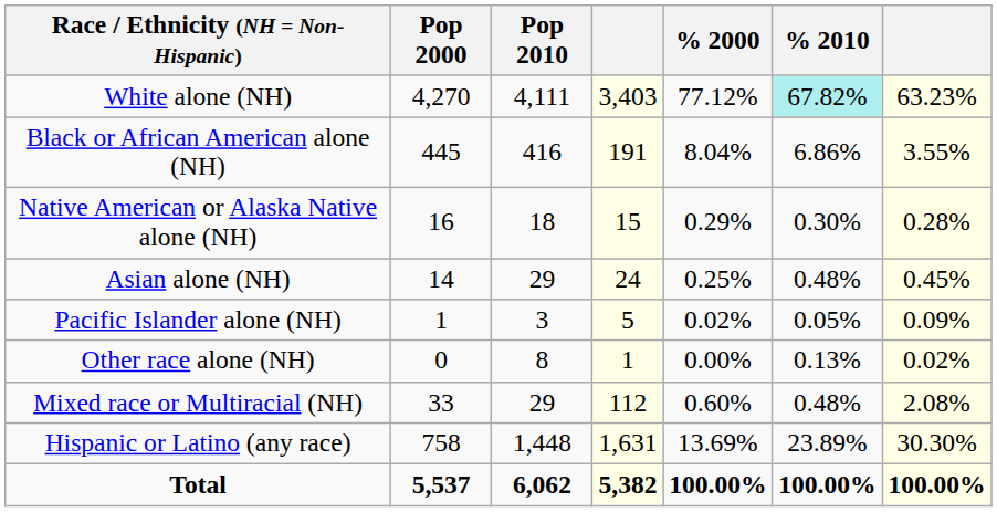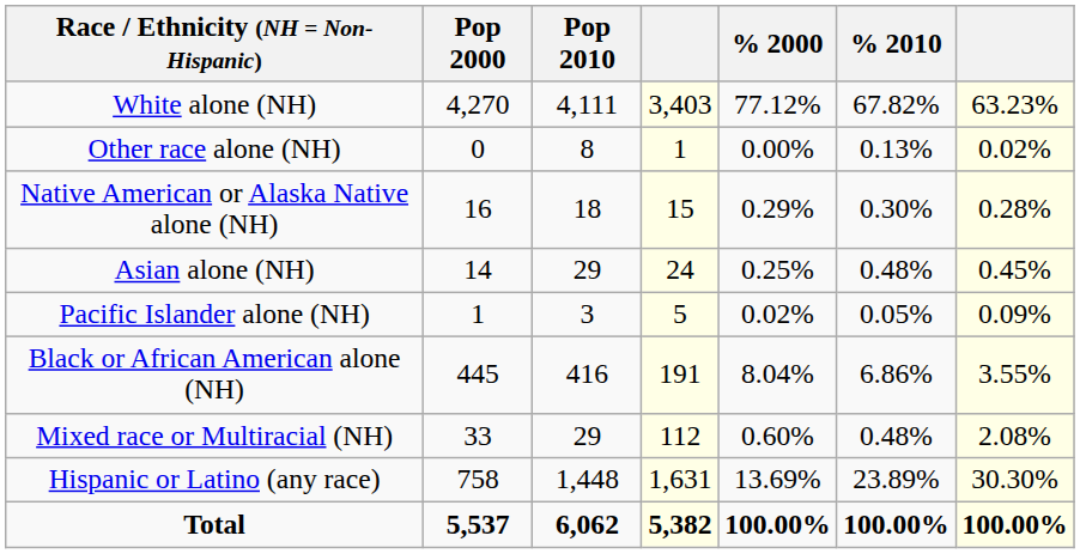White alone (NH) | % 2010: paleturquoise background -> no background
rows swapped: Black or African American alone (NH) <-> Other race alone (NH)
